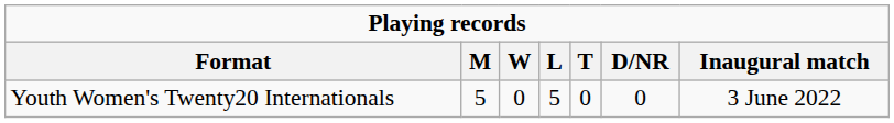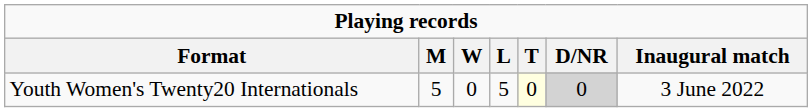Youth Women's Twenty20 Internationals | T: no background -> lightyellow background
Youth Women's Twenty20 Internationals | D/NR: no background -> lightgrey background
